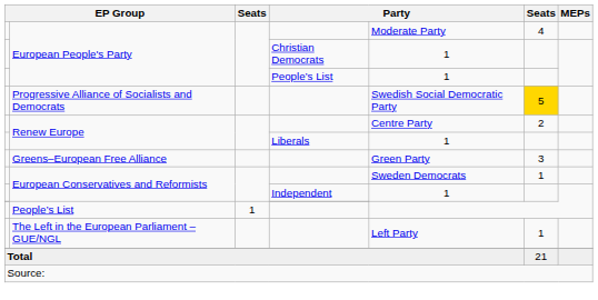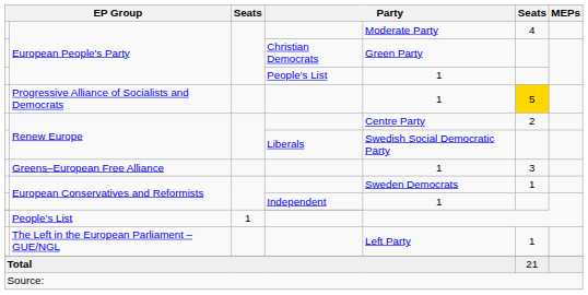European People's Party / Christian Democrats | column 5: 1 -> Green Party
Progressive Alliance of Socialists and Democrats | column 5: Swedish Social Democratic Party -> 1
Renew Europe / Liberals | column 5: 1 -> Swedish Social Democratic Party
Greens–European Free Alliance | column 5: Green Party -> 1
